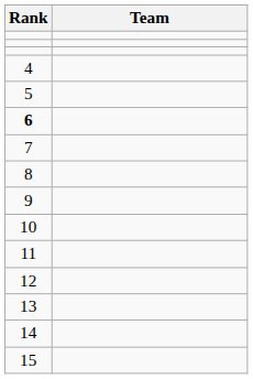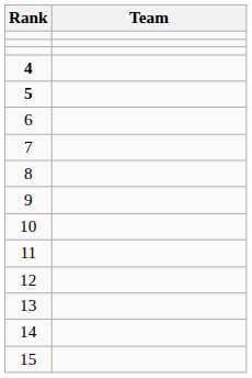row 5 | Rank: normal -> bold
row 6 | Rank: normal -> bold
row 7 | Rank: bold -> normal
